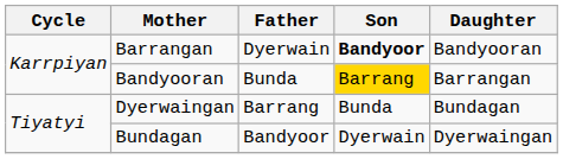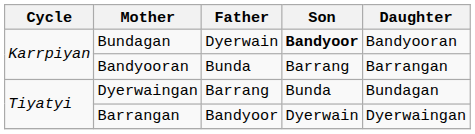row 2 | Mother: Barrangan -> Bundagan
row 3 | Son: gold background -> no background
row 5 | Mother: Bundagan -> Barrangan
